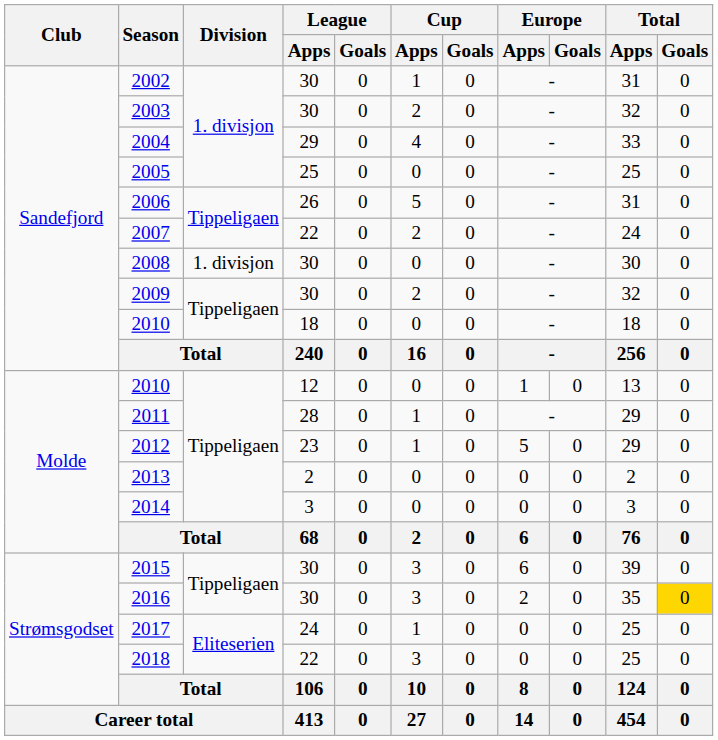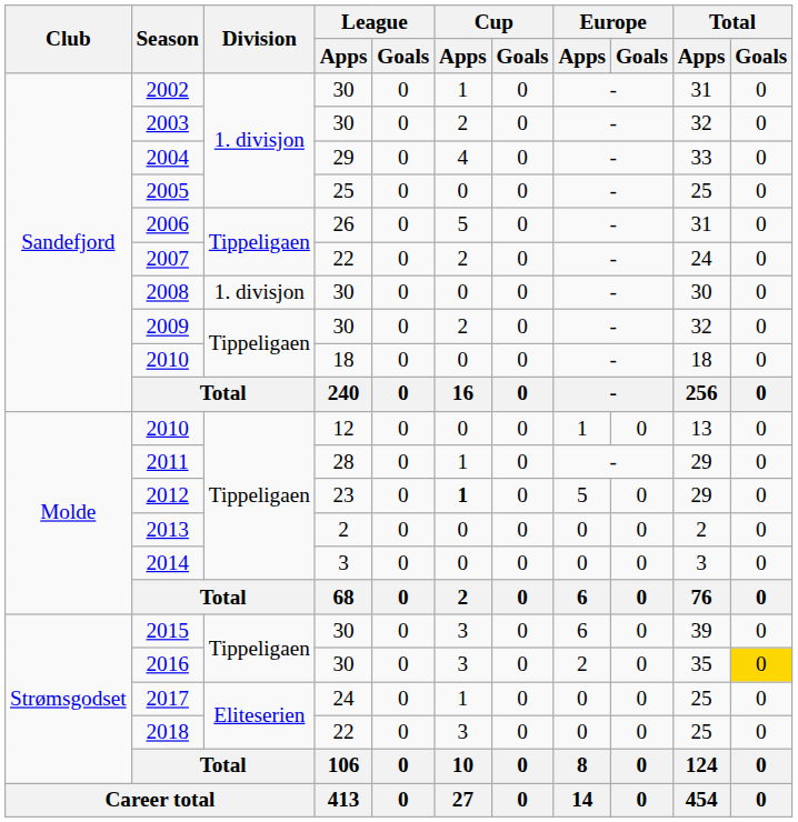2012 | Cup / Apps: normal -> bold
